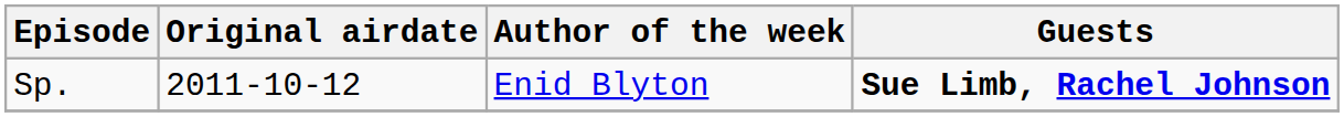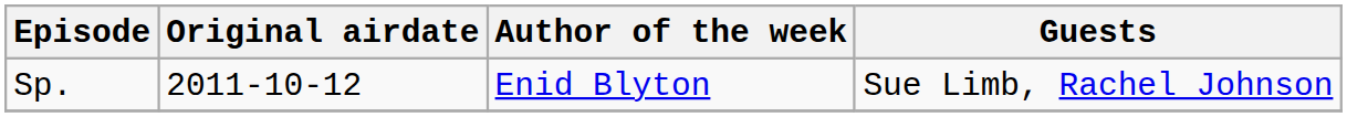Sp. | Guests: bold -> normal
